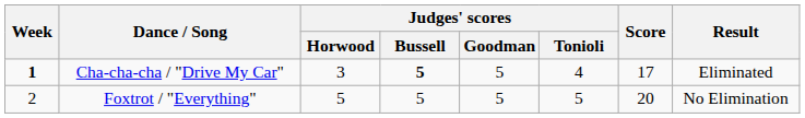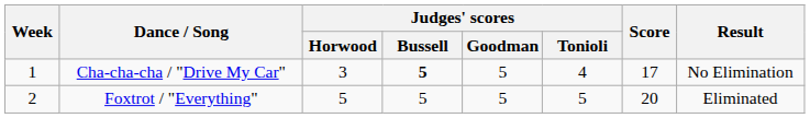Cha-cha-cha / "Drive My Car" | Week: bold -> normal
Cha-cha-cha / "Drive My Car" | Result: Eliminated -> No Elimination
Foxtrot / "Everything" | Result: No Elimination -> Eliminated
